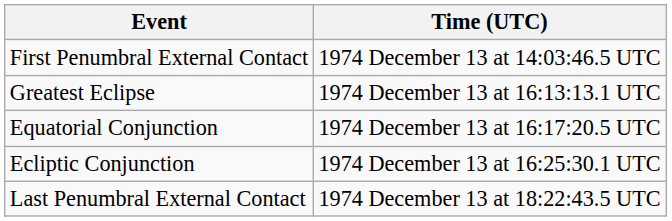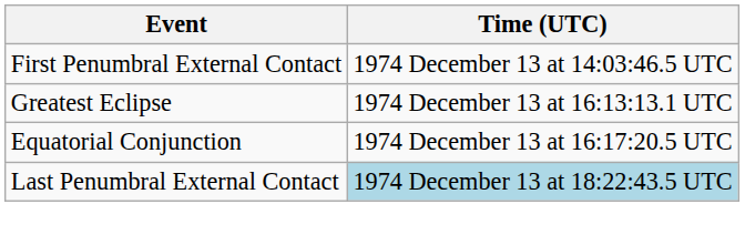- row: Ecliptic Conjunction | 1974 December 13 at 16:25:30.1 UTC
Last Penumbral External Contact | Time (UTC): no background -> lightblue background
